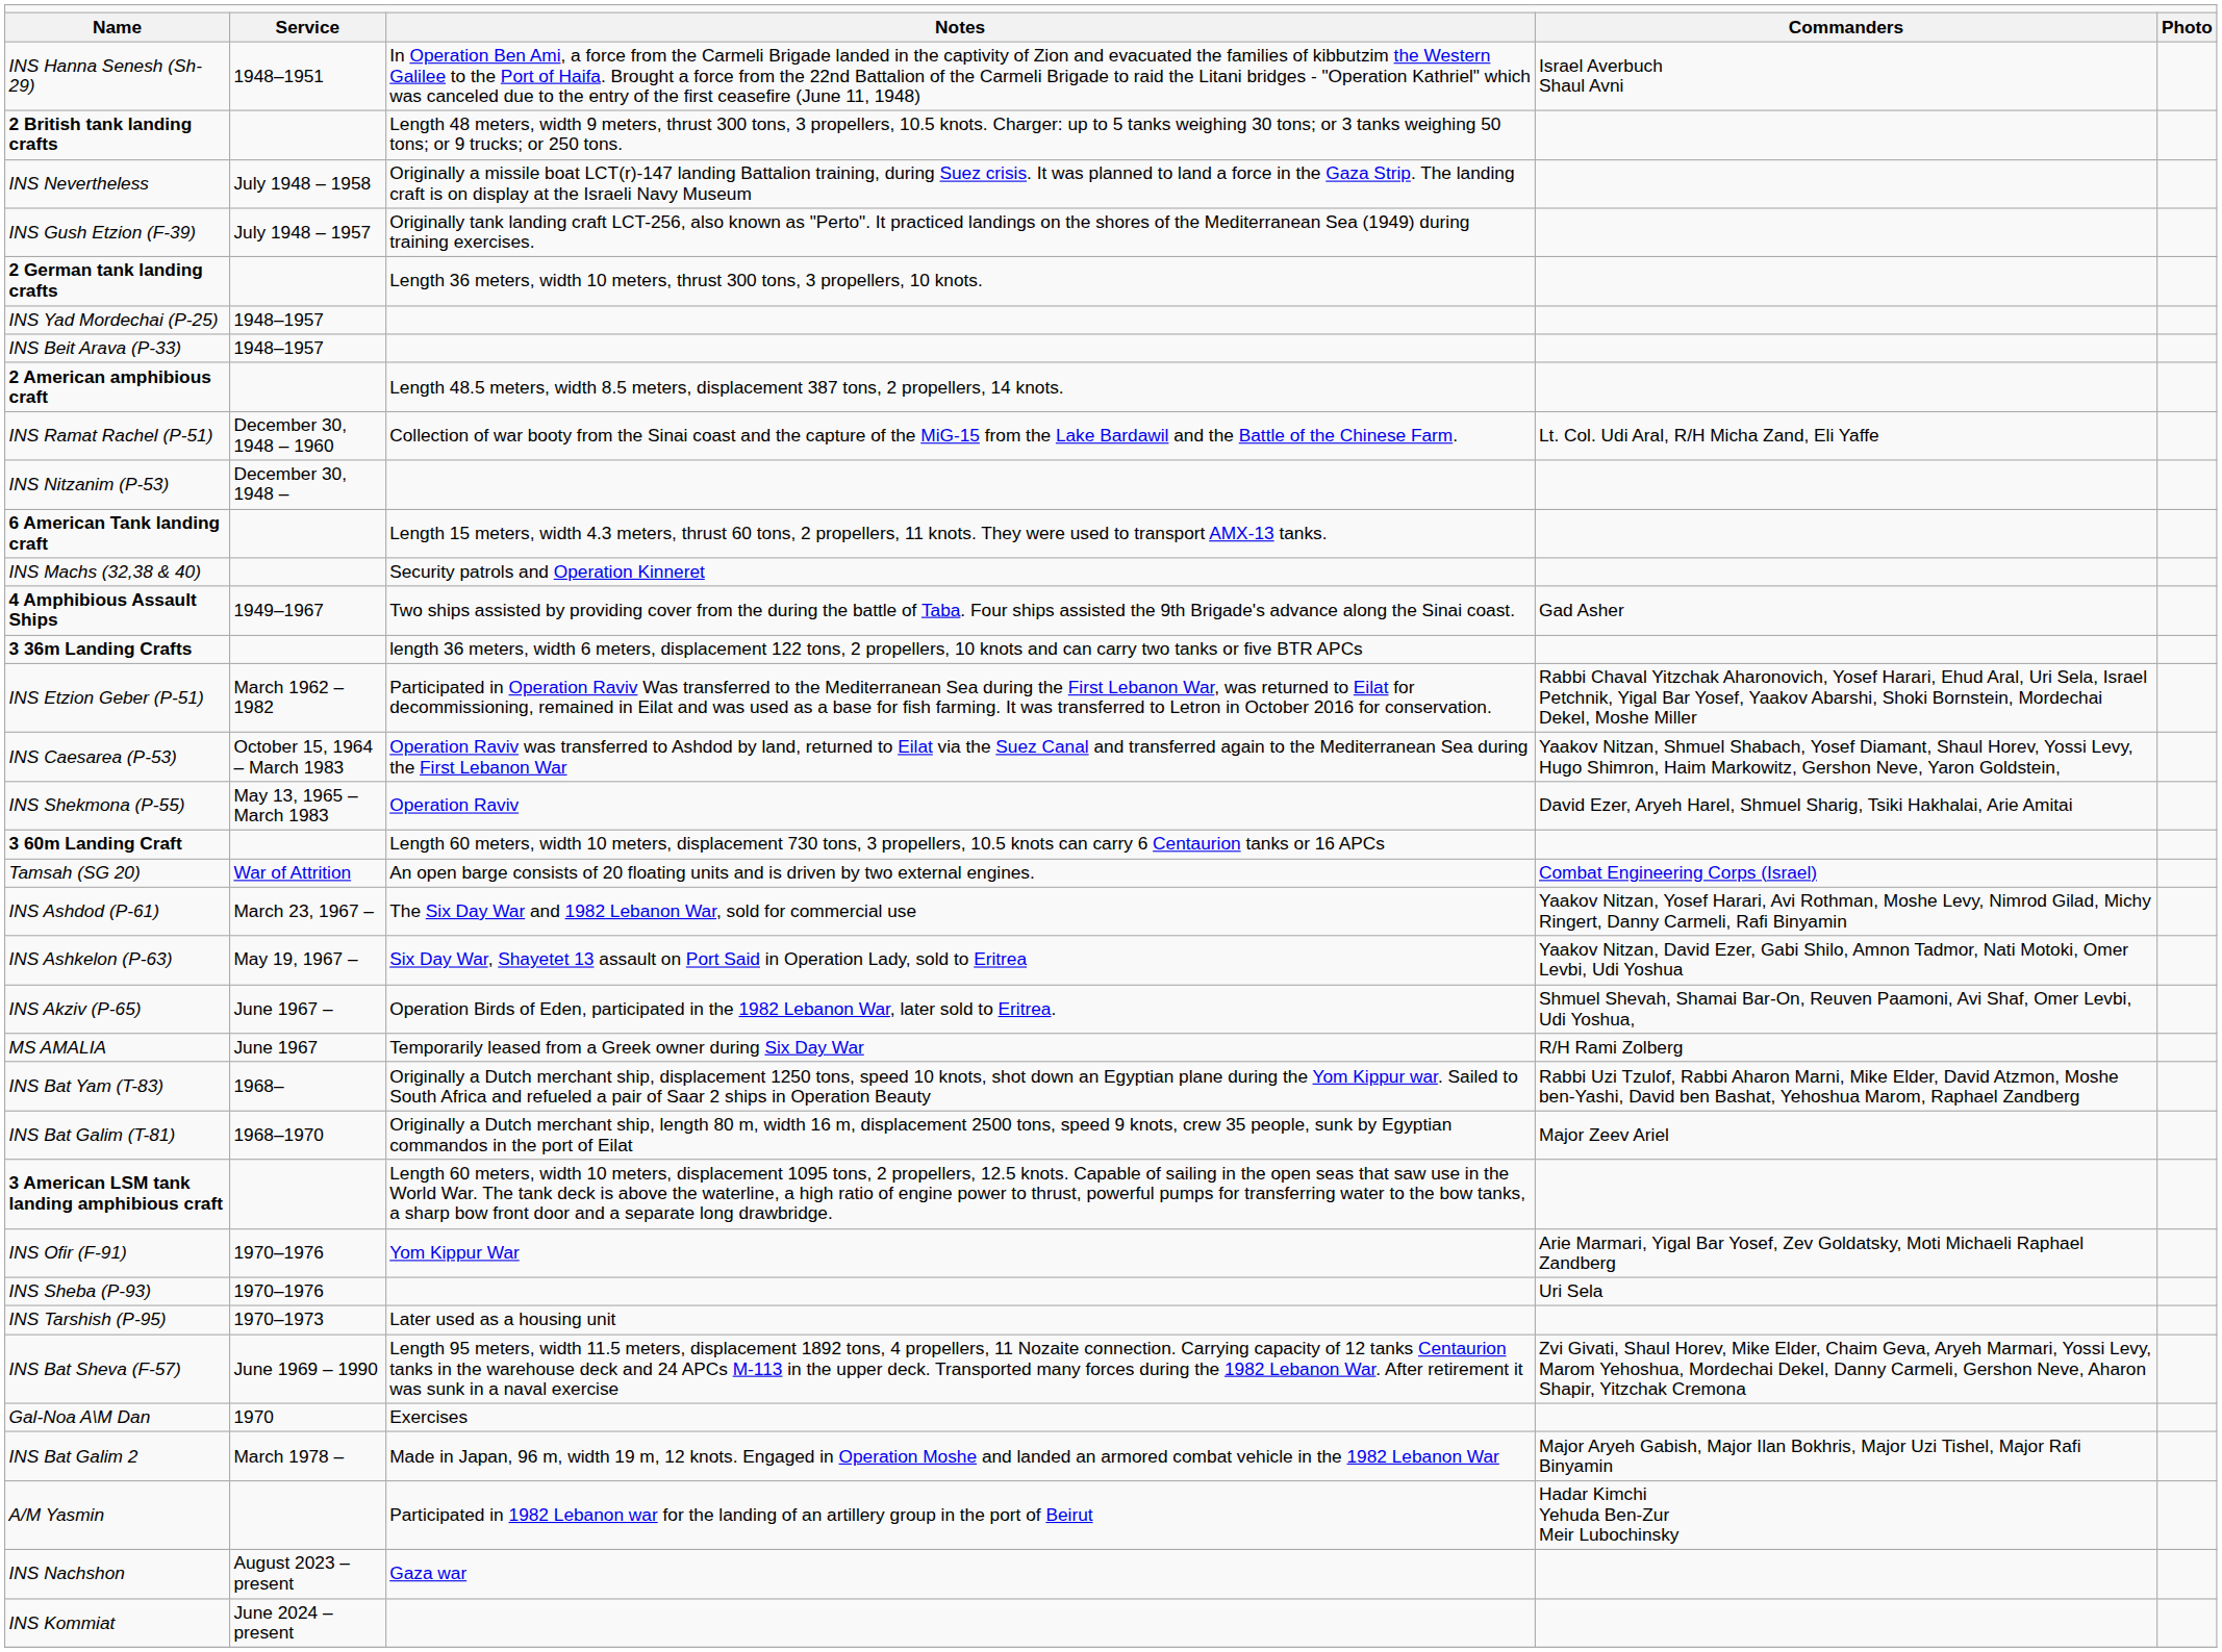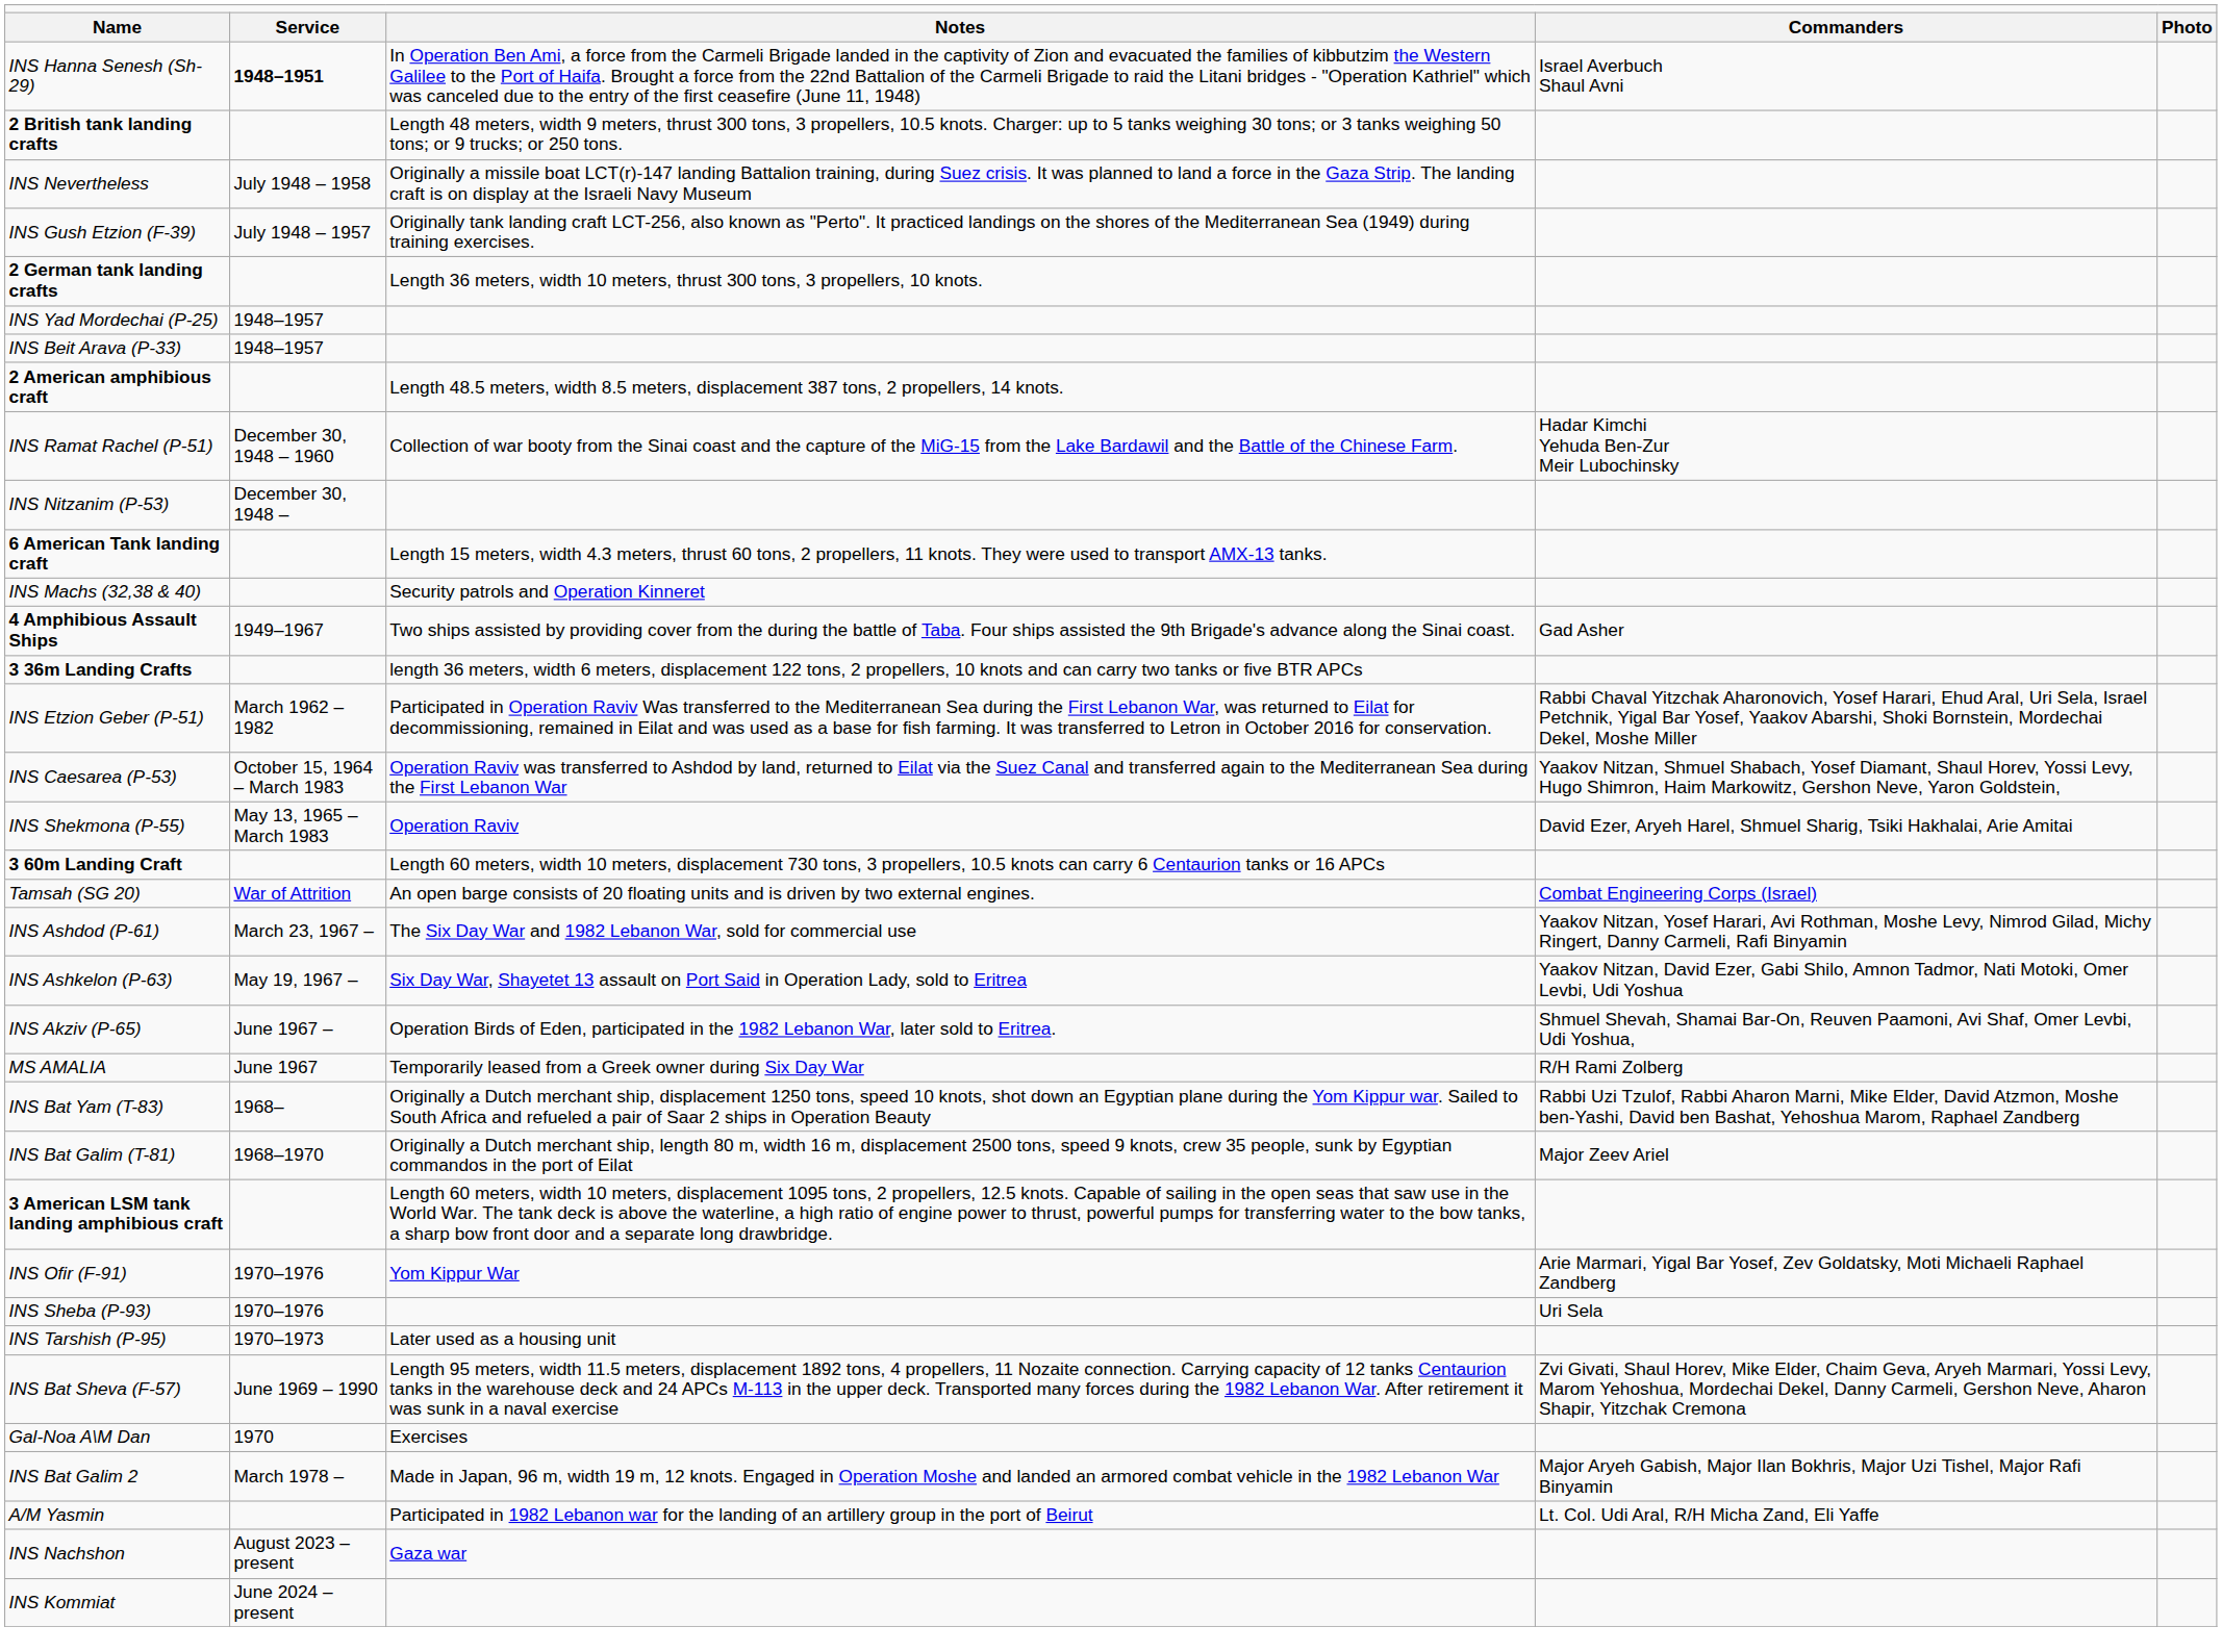INS Hanna Senesh (Sh-29) | column 2: normal -> bold
INS Ramat Rachel (P-51) | column 4: Lt. Col. Udi Aral, R/H Micha Zand, Eli Yaffe -> Hadar Kimchi Yehuda Ben-Zur Meir Lubochinsky
A/M Yasmin | column 4: Hadar Kimchi Yehuda Ben-Zur Meir Lubochinsky -> Lt. Col. Udi Aral, R/H Micha Zand, Eli Yaffe
